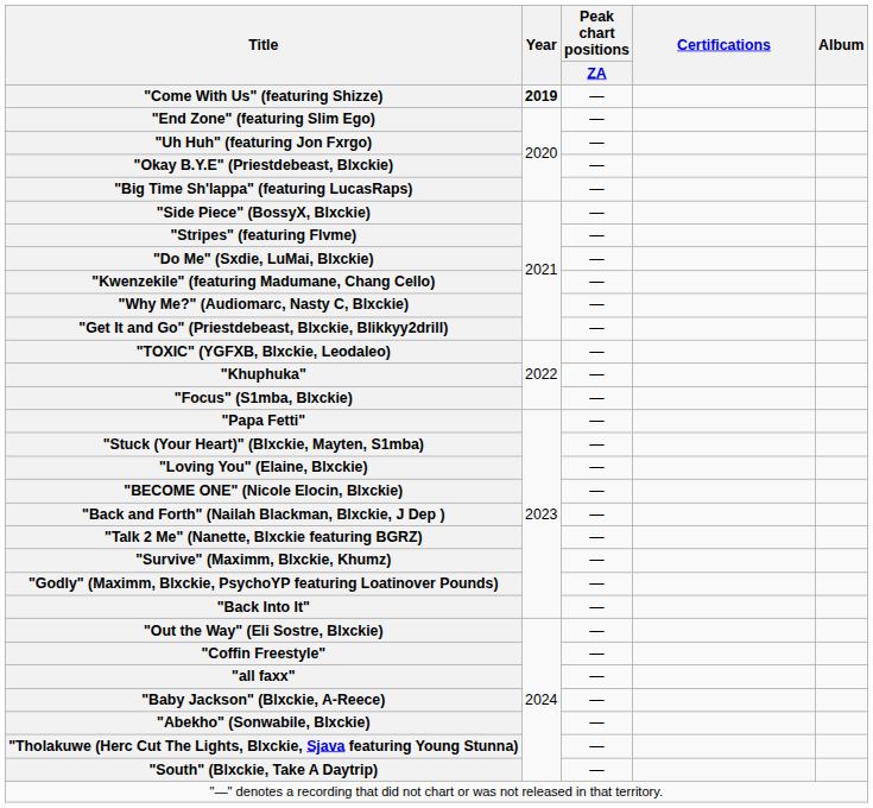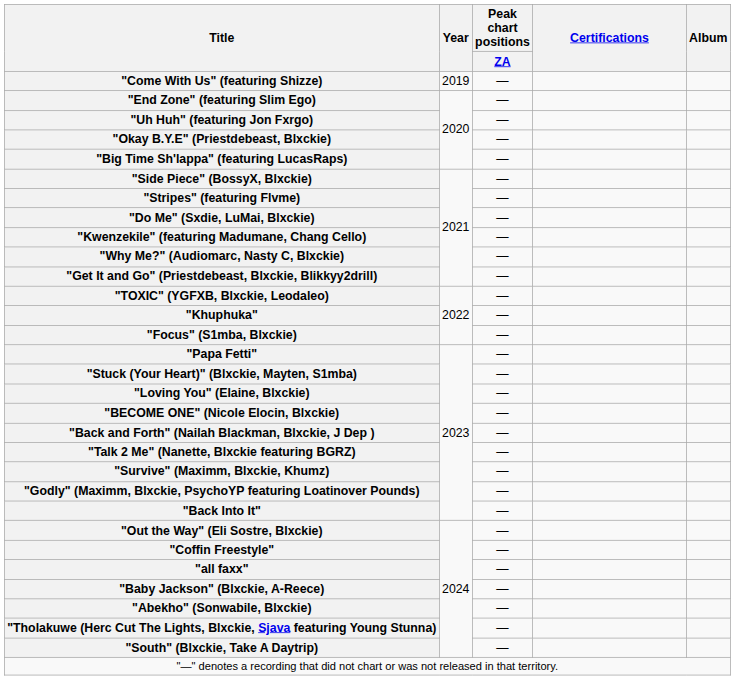"Come With Us" (featuring Shizze) | Year: bold -> normal
